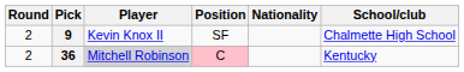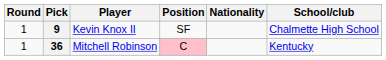9 | Round: 2 -> 1
36 | Round: 2 -> 1
36 | Player: lightgrey background -> no background
